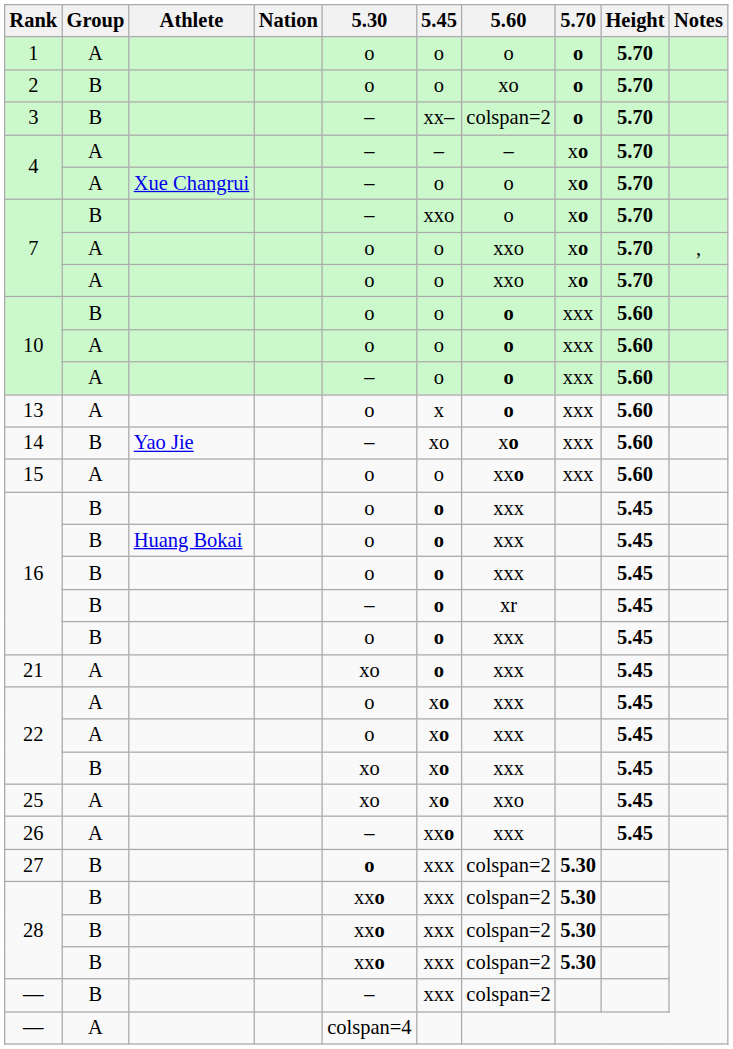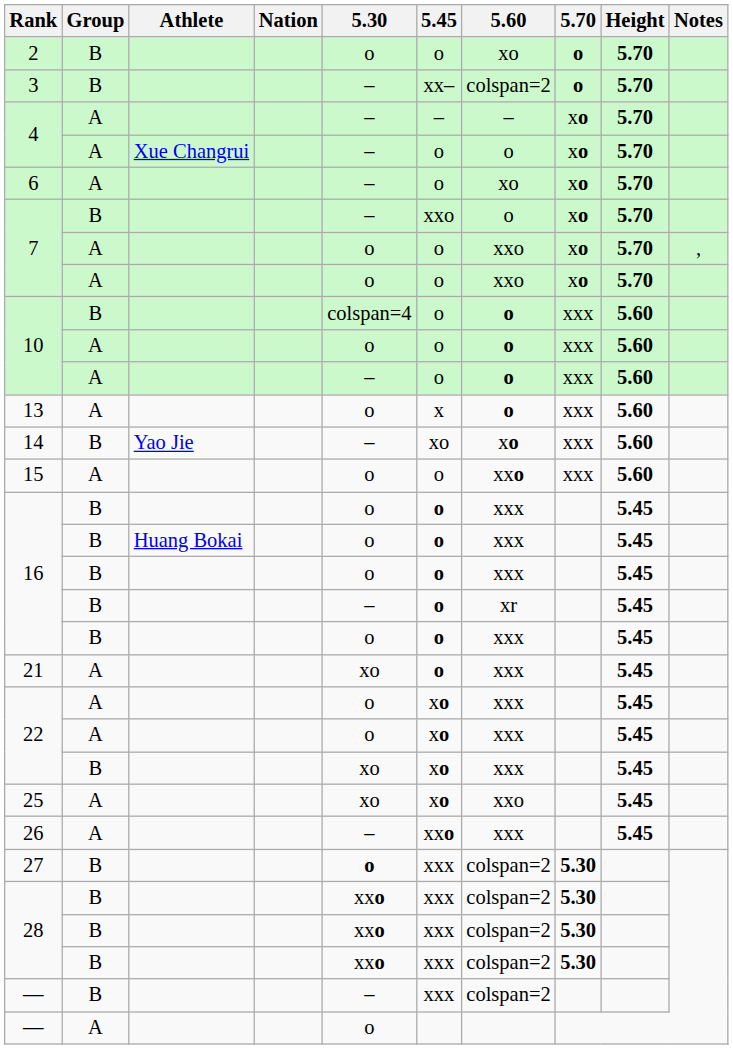- row: 1 | A | o | o | o | o | 5.70
+ row: 6 | A | – | o | xo | xo | 5.70
10 / B | 5.30: o -> colspan=4
— / A | 5.30: colspan=4 -> o
